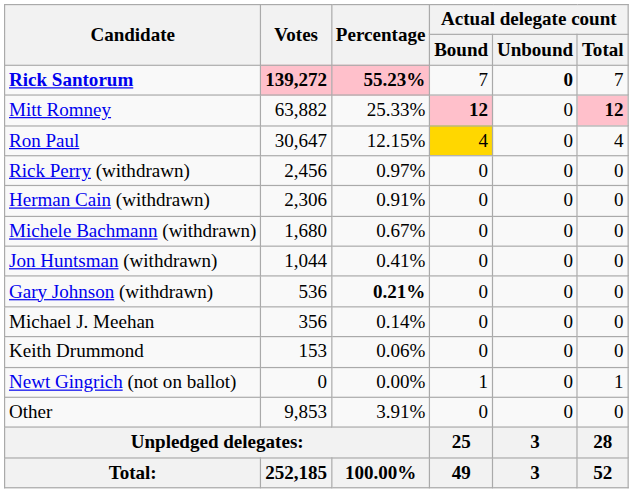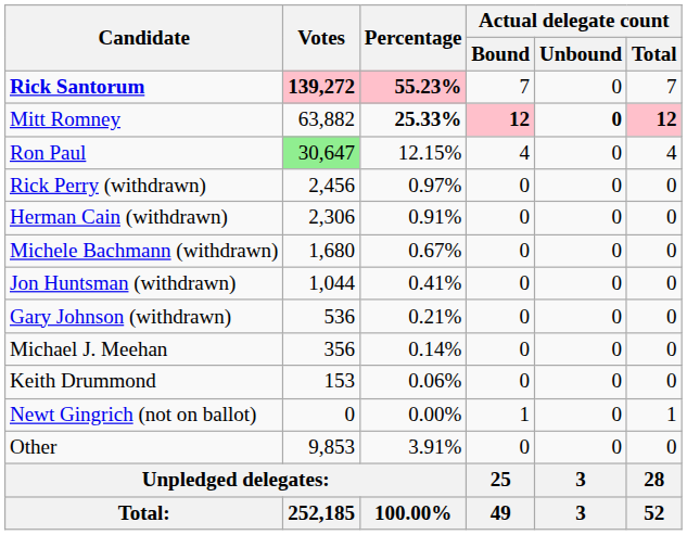Rick Santorum | Actual delegate count / Unbound: bold -> normal
Mitt Romney | Percentage: normal -> bold
Mitt Romney | Actual delegate count / Unbound: normal -> bold
Ron Paul | Votes: no background -> lightgreen background
Ron Paul | Actual delegate count / Bound: gold background -> no background
Gary Johnson (withdrawn) | Percentage: bold -> normal
